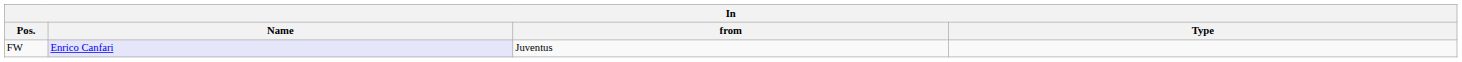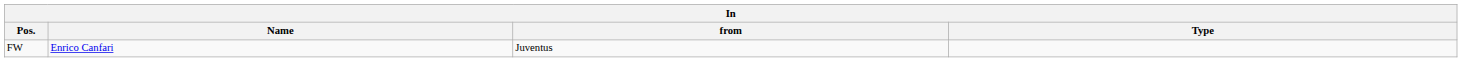FW | Name: lavender background -> no background
